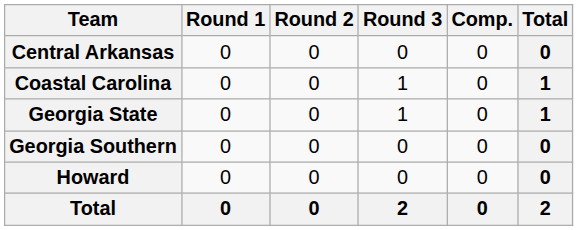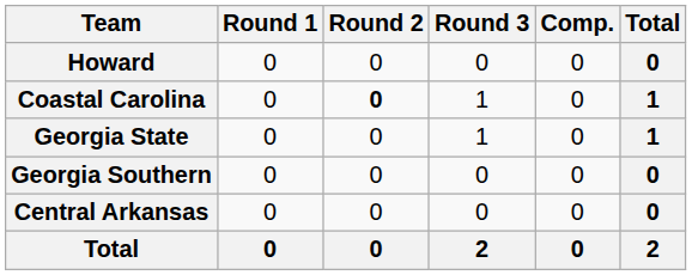rows swapped: Central Arkansas <-> Howard
Coastal Carolina | Round 2: normal -> bold
